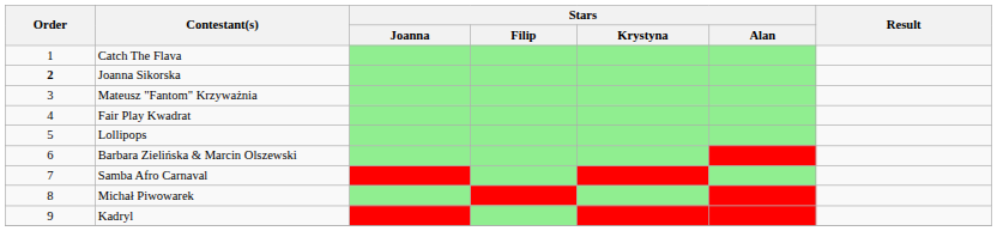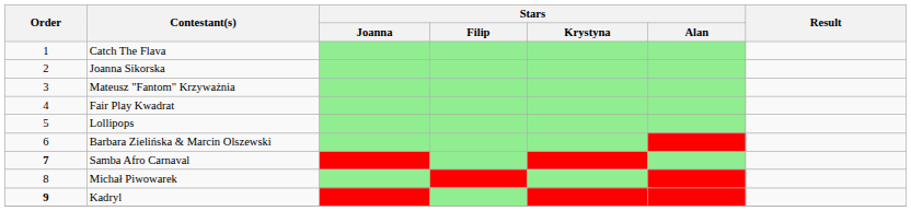Joanna Sikorska | Order: bold -> normal
Samba Afro Carnaval | Order: normal -> bold
Kadryl | Order: normal -> bold
